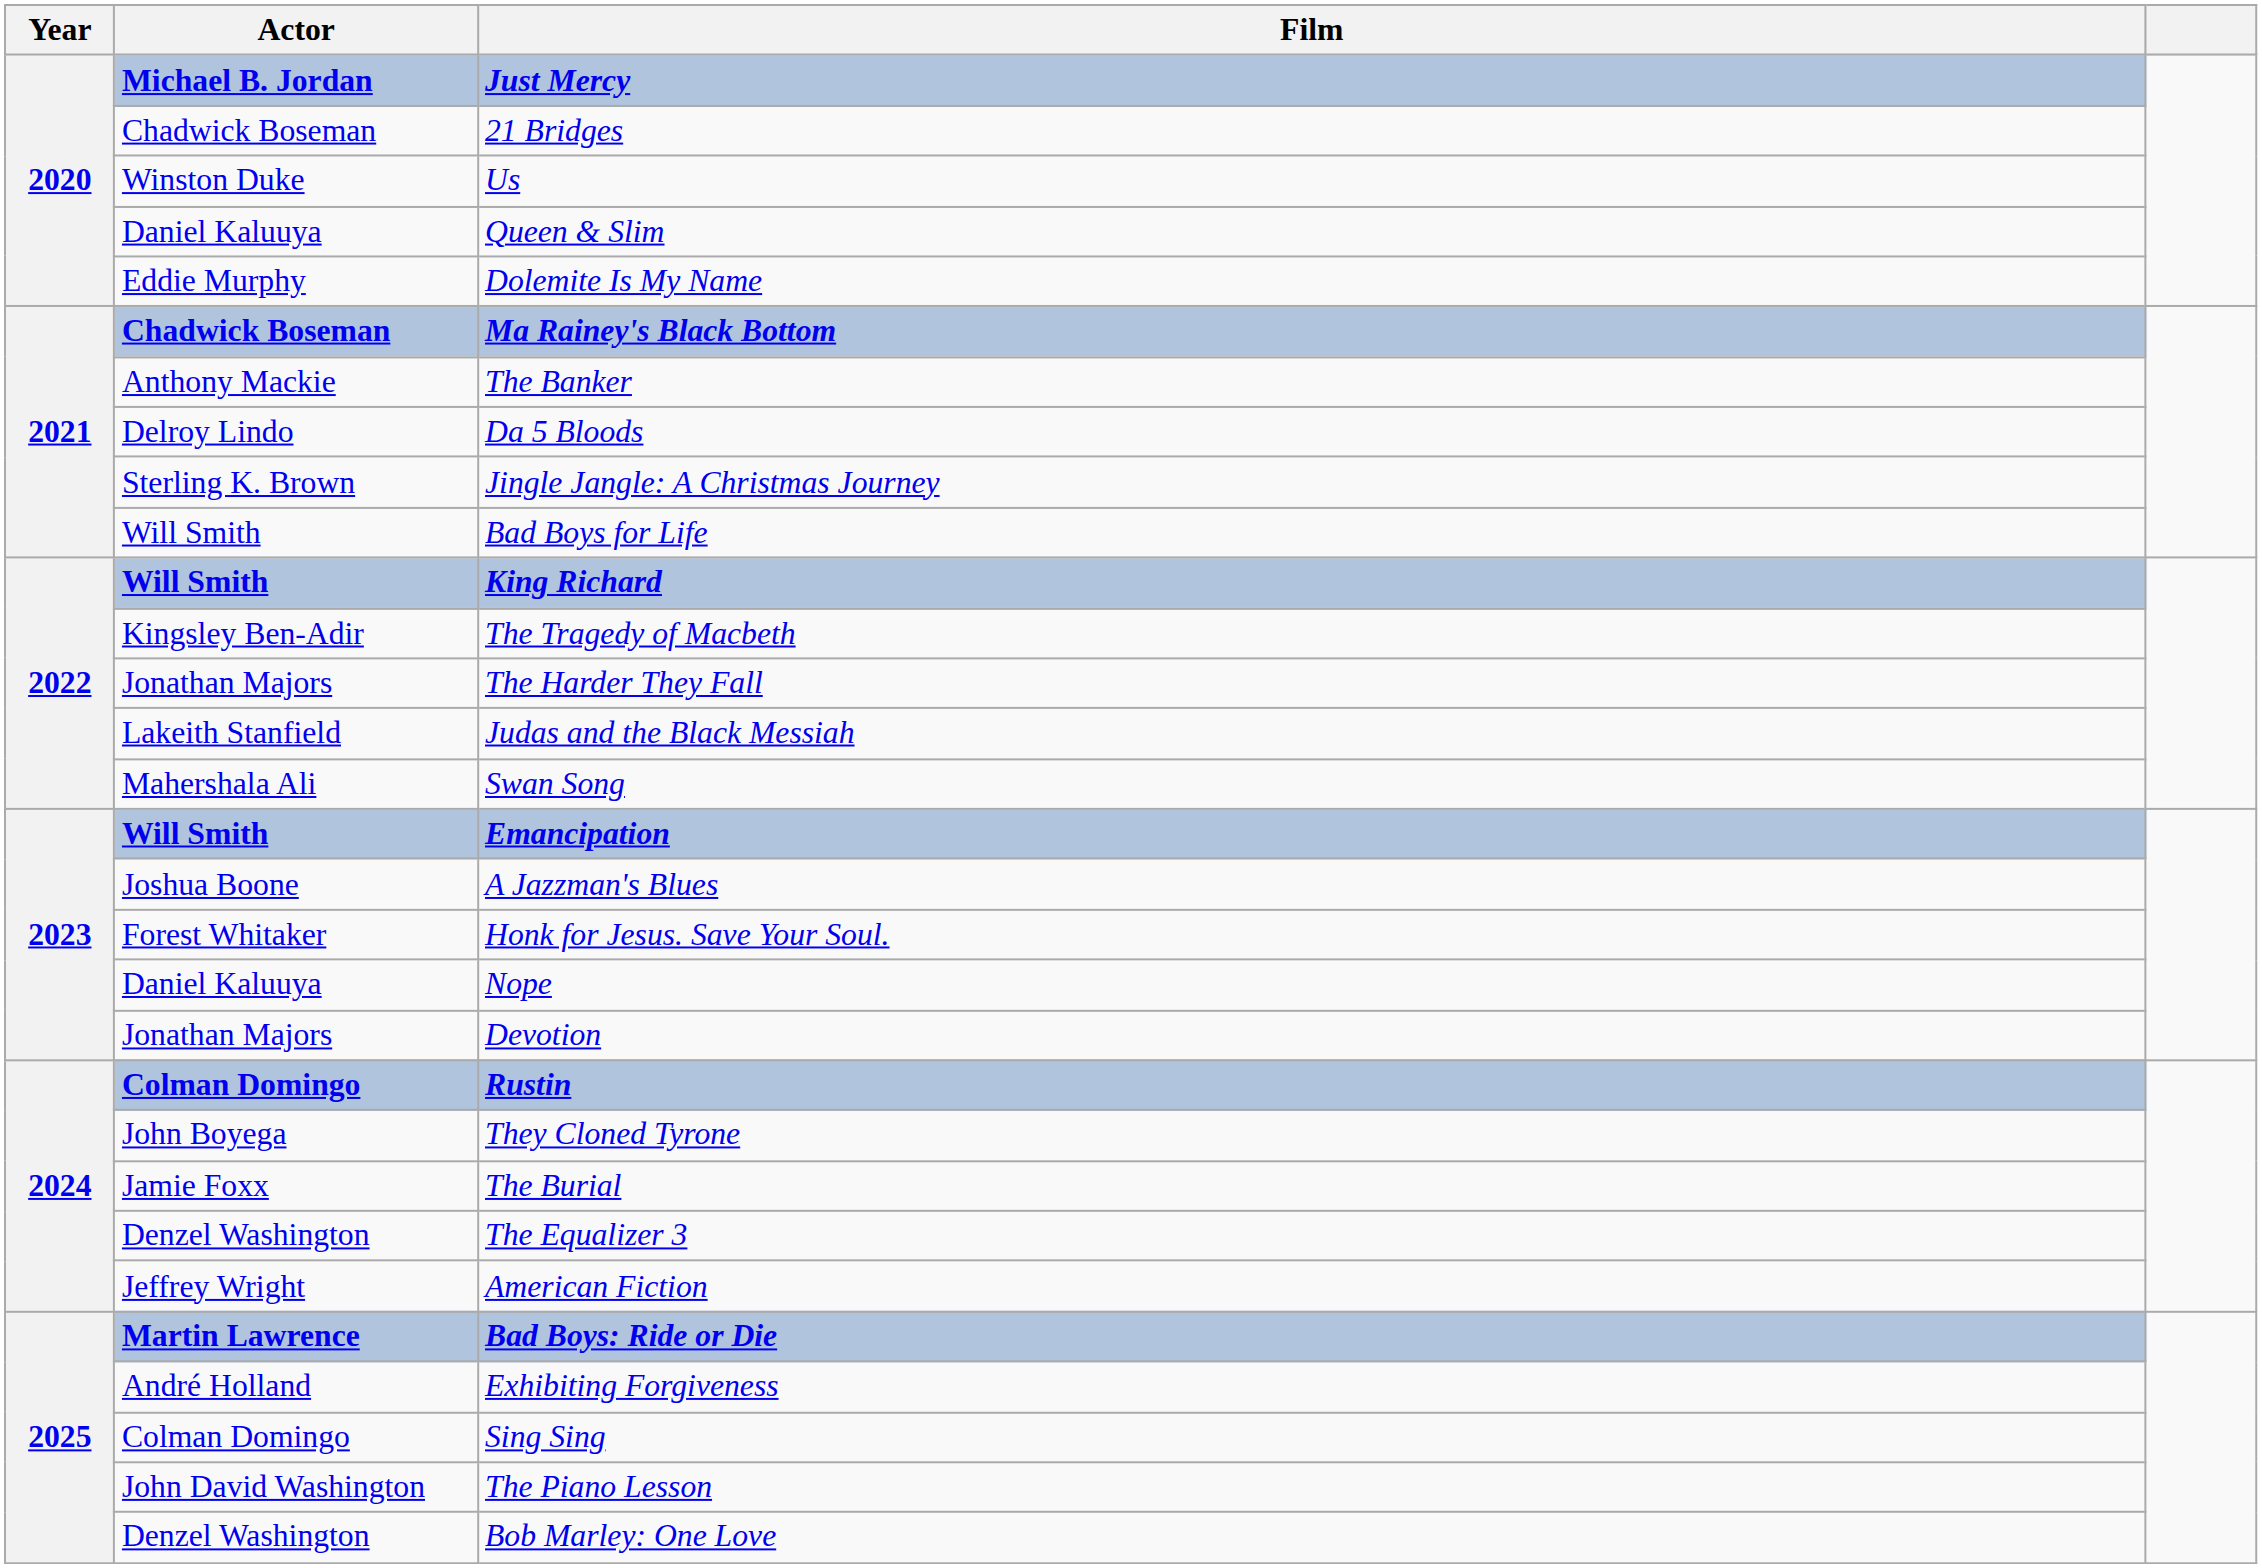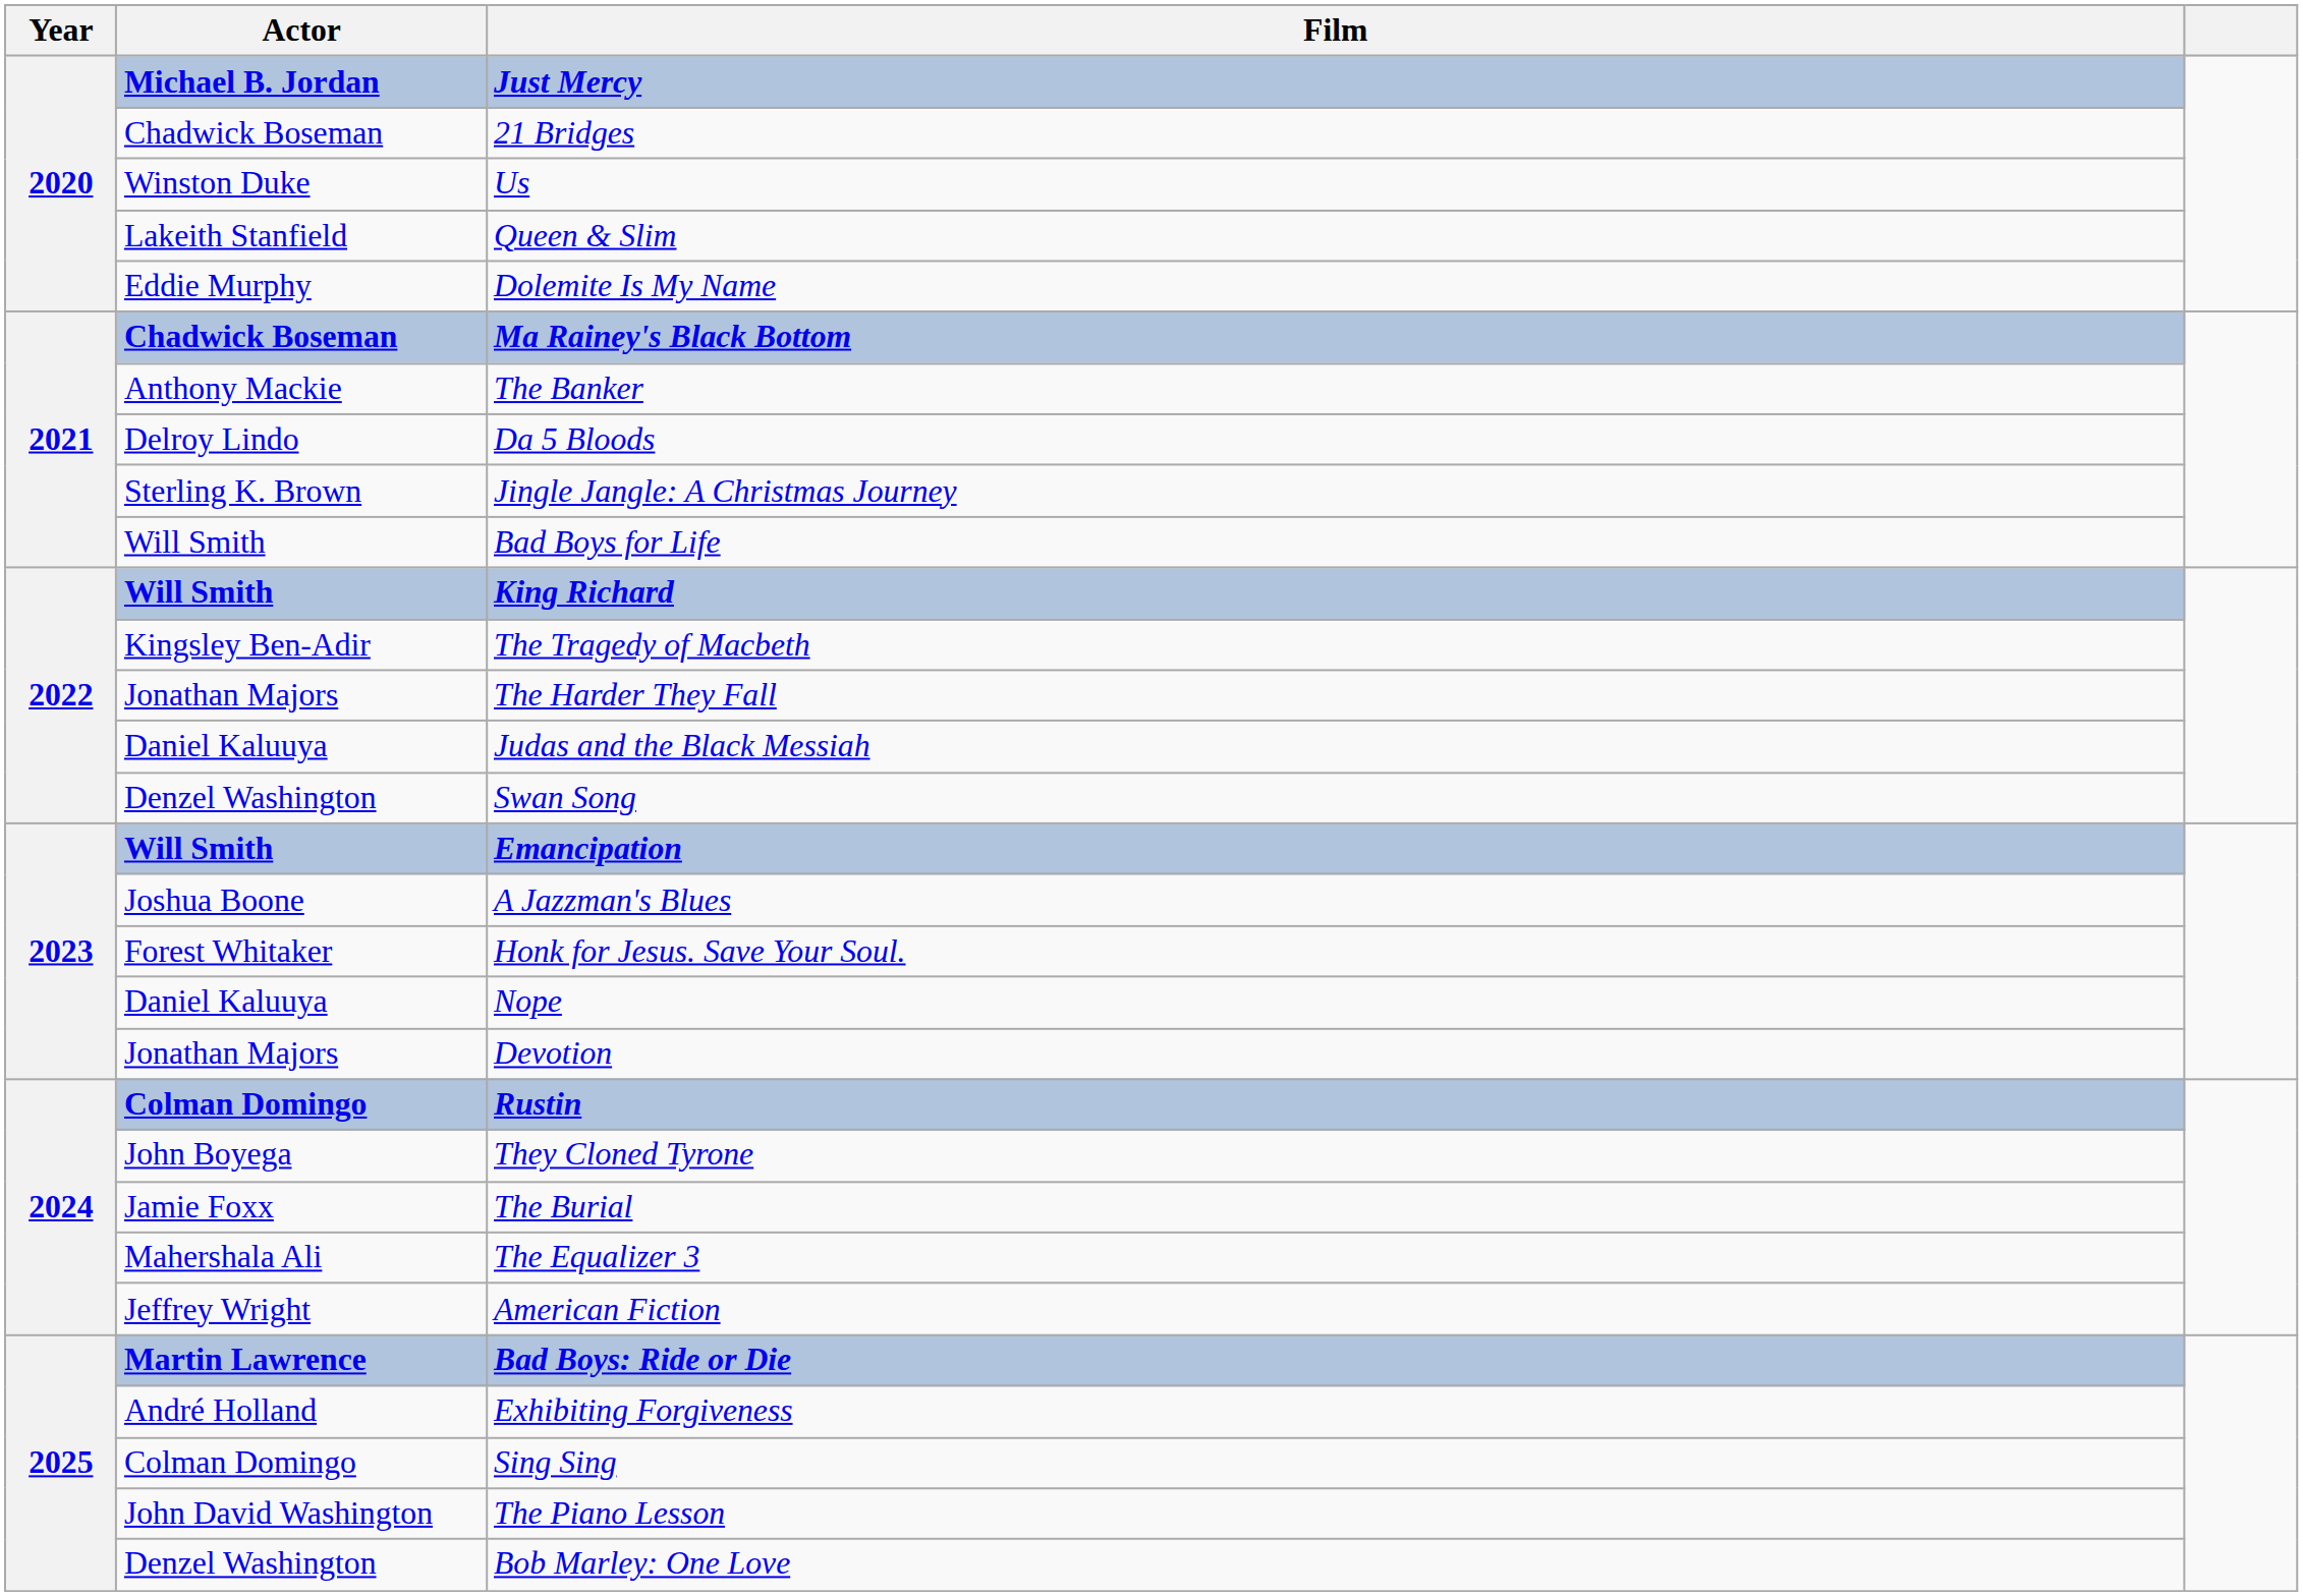Queen & Slim | Actor: Daniel Kaluuya -> Lakeith Stanfield
Judas and the Black Messiah | Actor: Lakeith Stanfield -> Daniel Kaluuya
Swan Song | Actor: Mahershala Ali -> Denzel Washington
The Equalizer 3 | Actor: Denzel Washington -> Mahershala Ali
